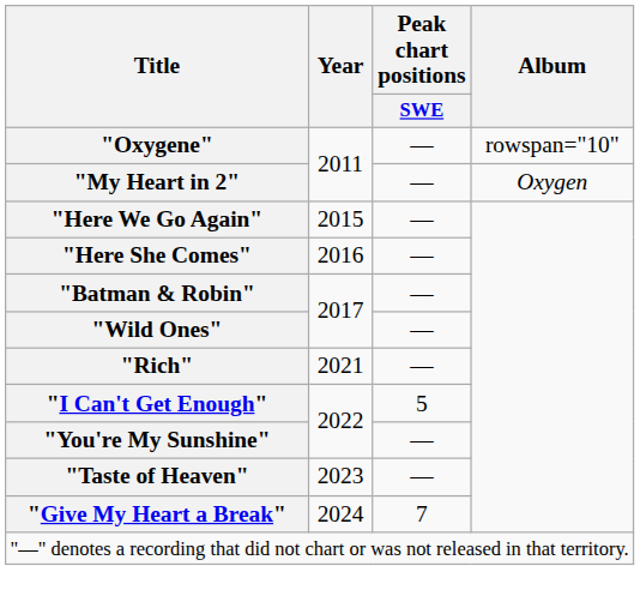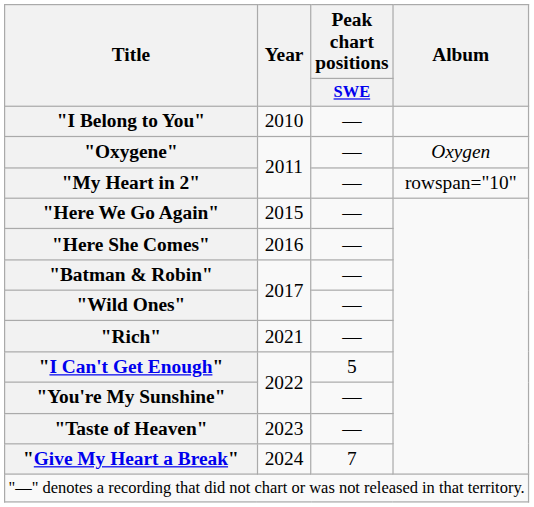+ row: "I Belong to You" | 2010 | —
"Oxygene" | Album: rowspan="10" -> Oxygen
"My Heart in 2" | Album: Oxygen -> rowspan="10"
